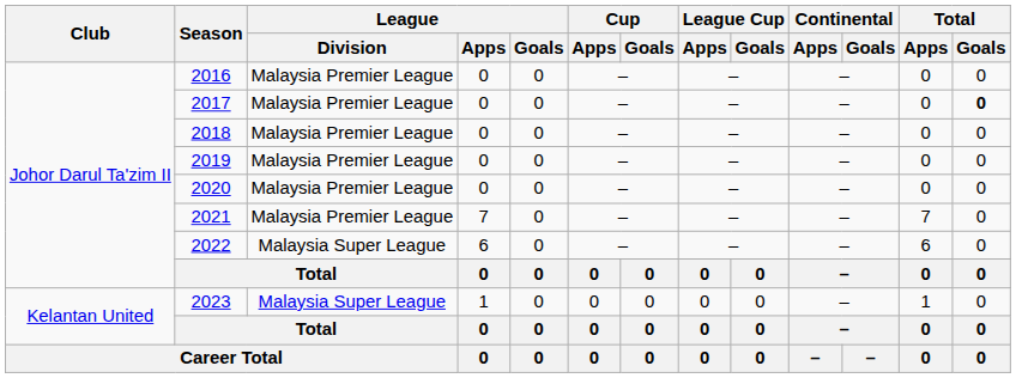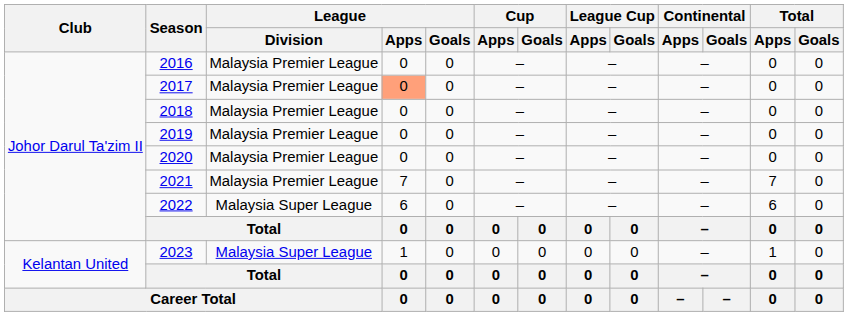2017 | League / Apps: no background -> lightsalmon background
2017 | Total / Goals: bold -> normal
